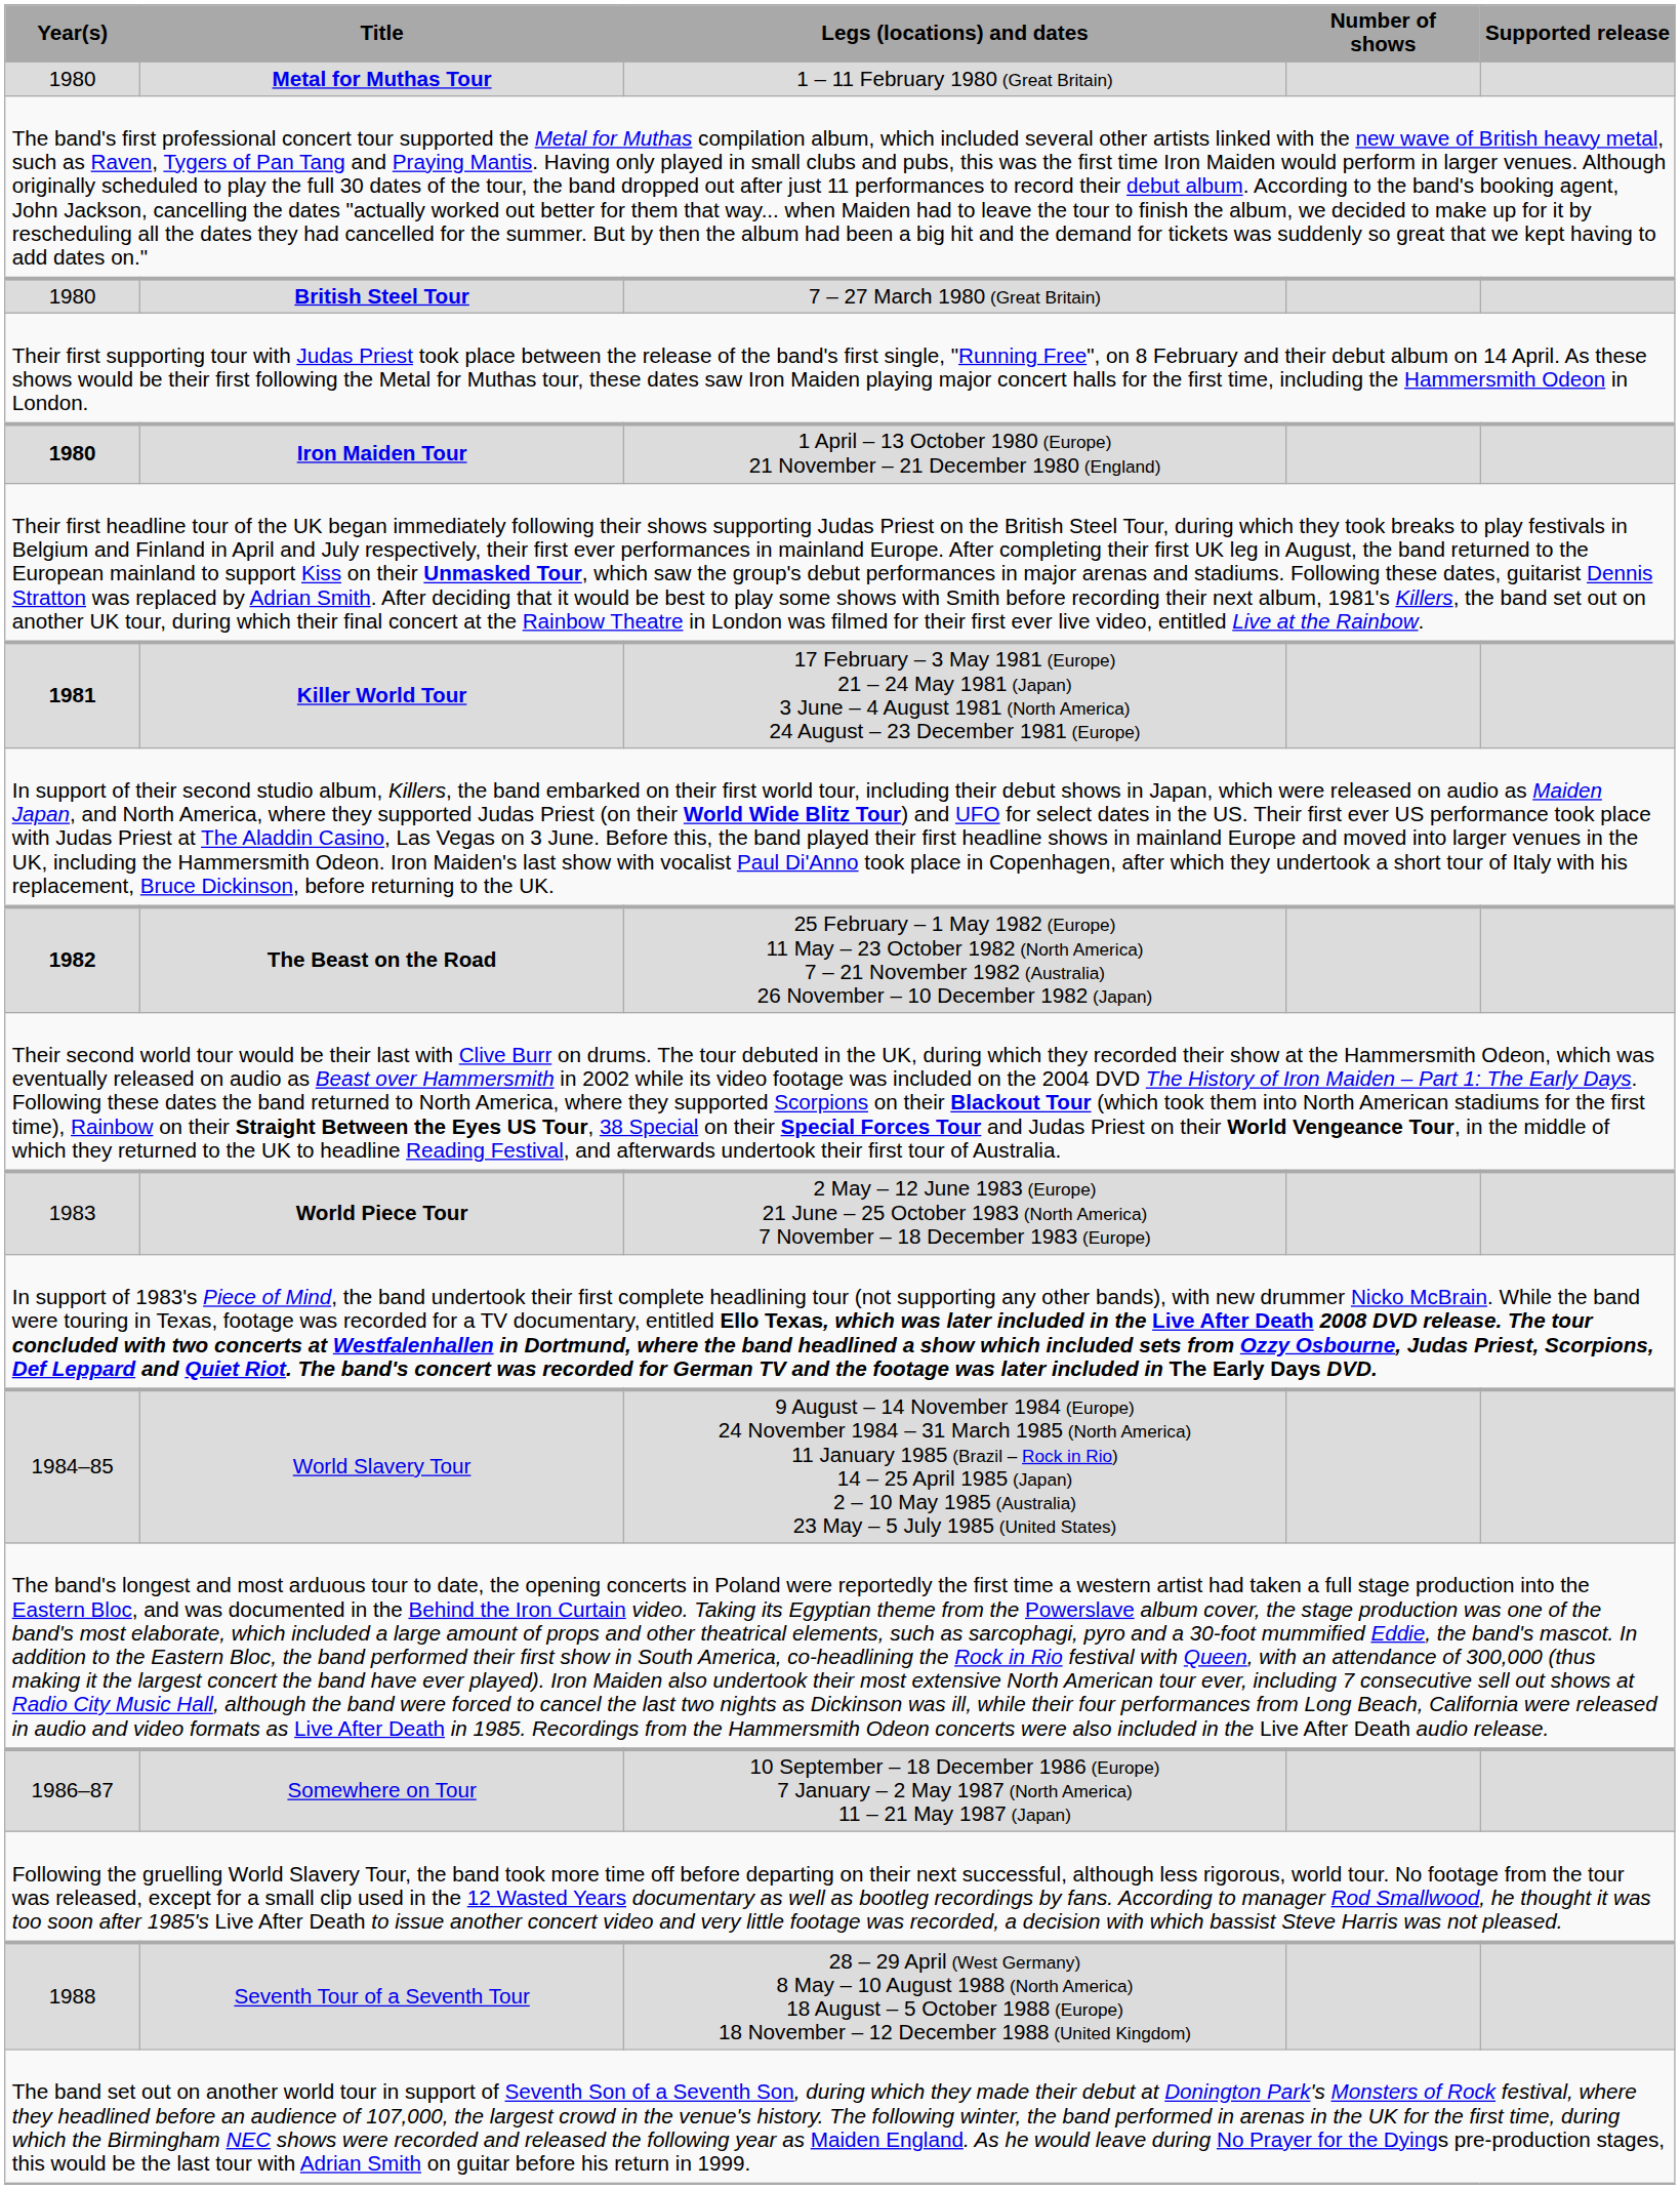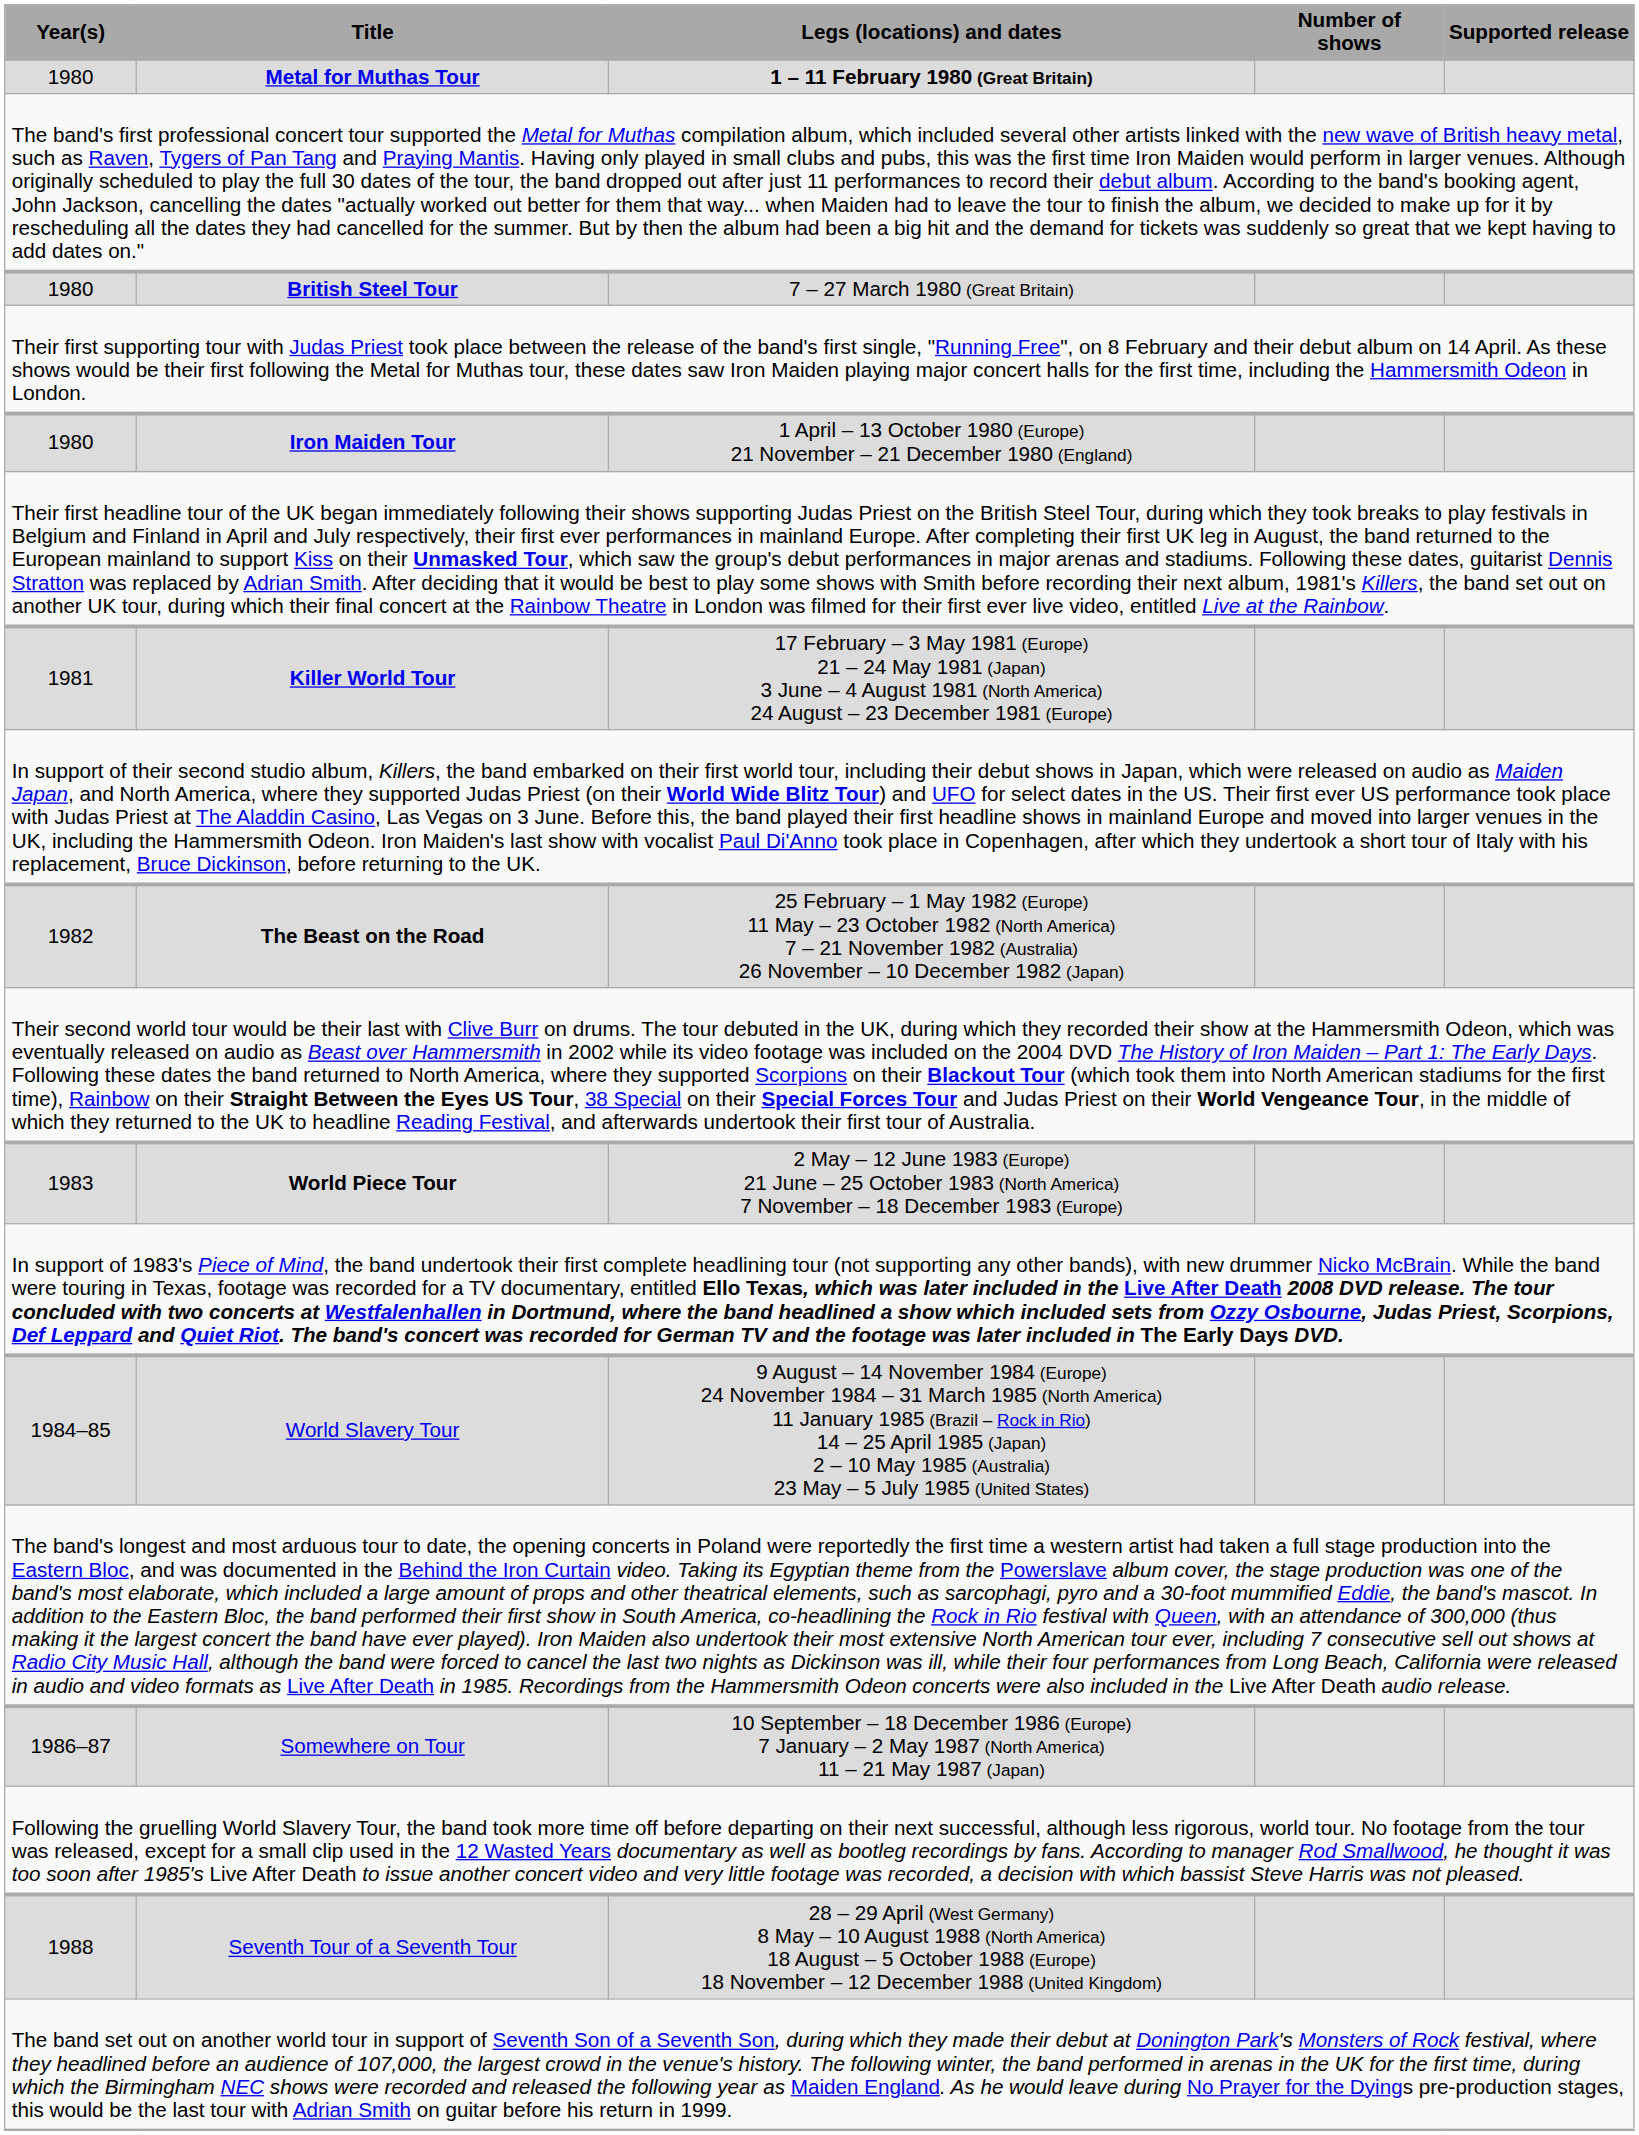Metal for Muthas Tour | Legs (locations) and dates: normal -> bold
Iron Maiden Tour | Year(s): bold -> normal
Killer World Tour | Year(s): bold -> normal
The Beast on the Road | Year(s): bold -> normal
